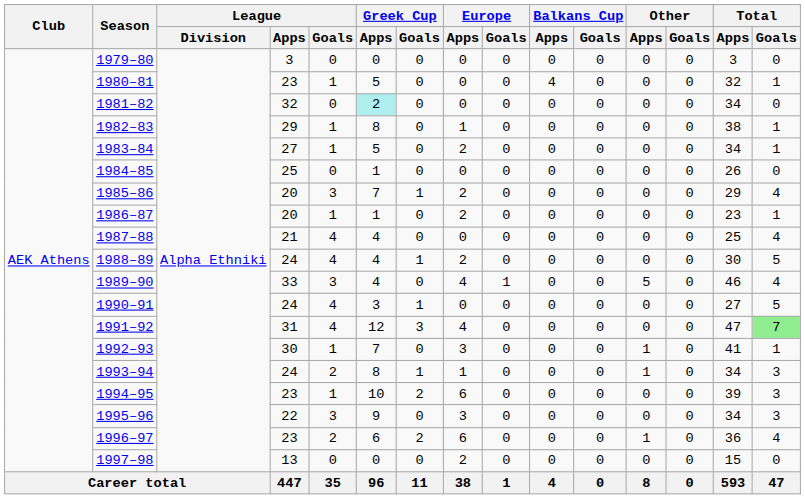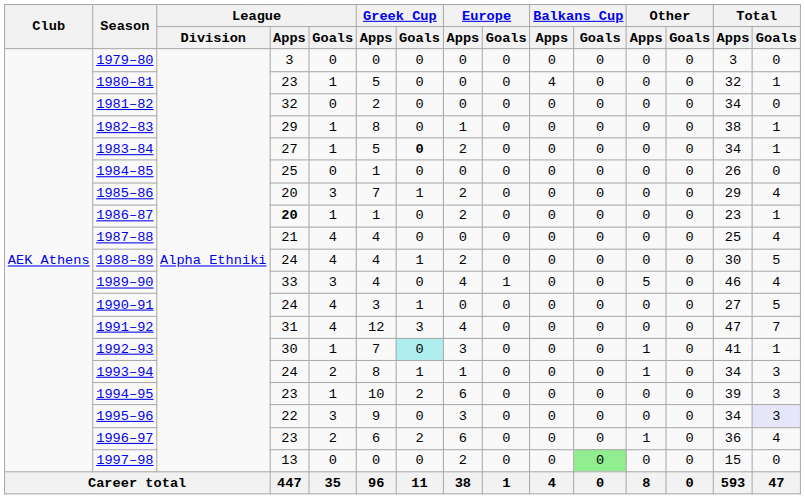1981–82 | Greek Cup / Apps: paleturquoise background -> no background
1983–84 | Greek Cup / Goals: normal -> bold
1986–87 | League / Apps: normal -> bold
1991–92 | Total / Goals: lightgreen background -> no background
1992–93 | Greek Cup / Goals: no background -> paleturquoise background
1995–96 | Total / Goals: no background -> lavender background
1997–98 | Balkans Cup / Goals: no background -> lightgreen background
